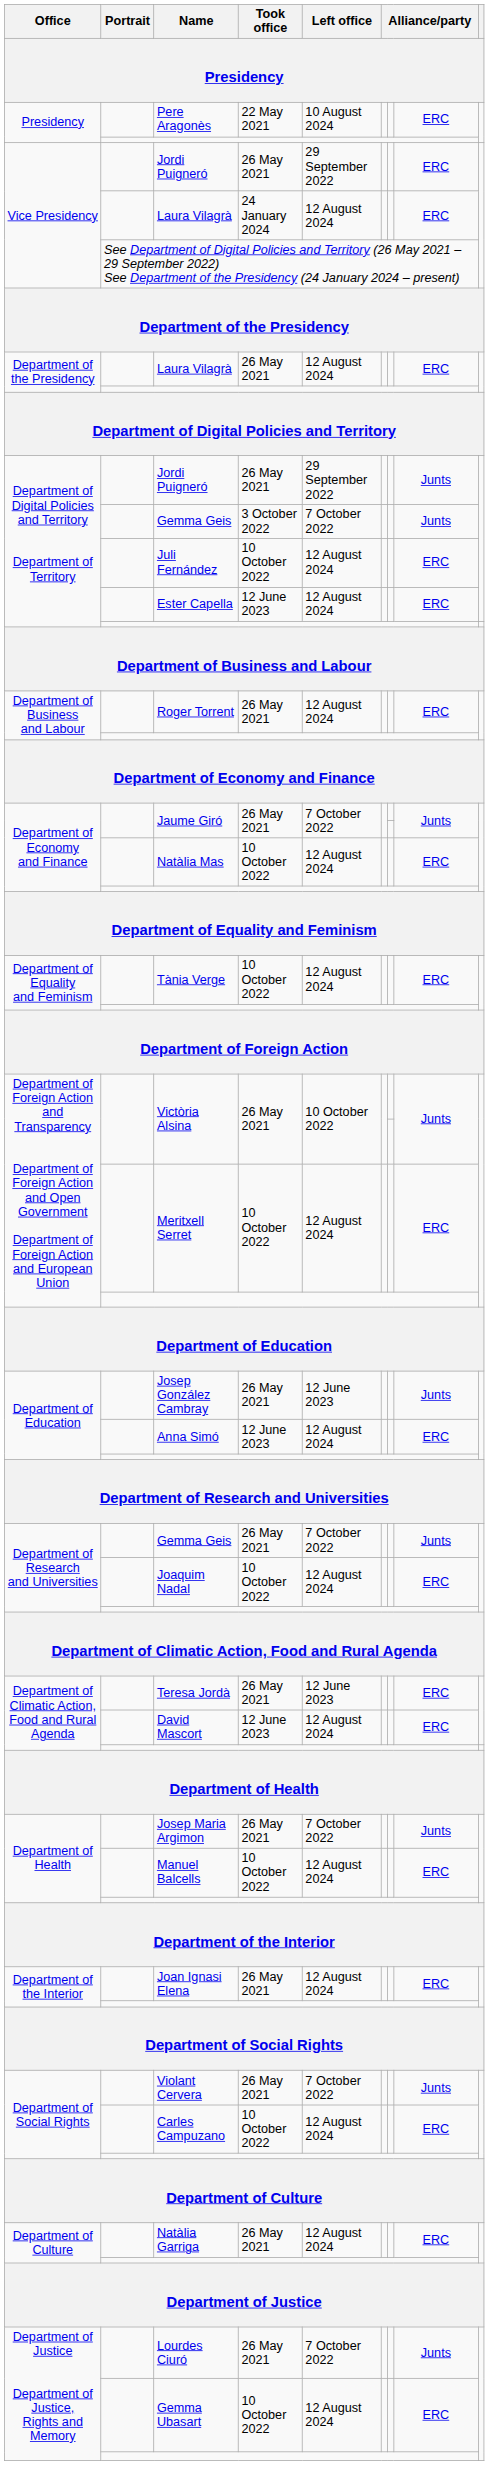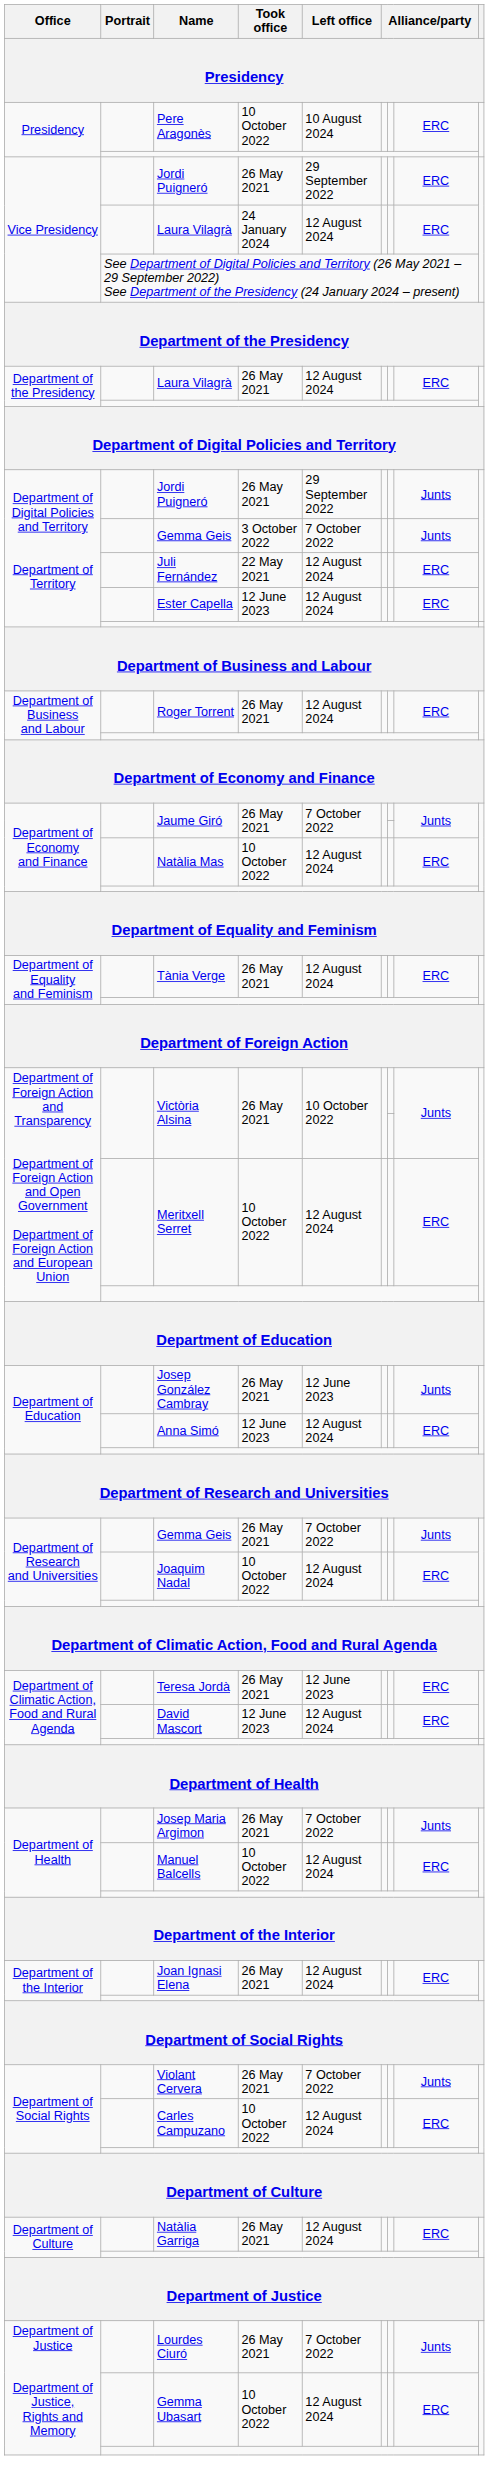Pere Aragonès | Took office: 22 May 2021 -> 10 October 2022
Juli Fernández | Took office: 10 October 2022 -> 22 May 2021
Tània Verge | Took office: 10 October 2022 -> 26 May 2021
